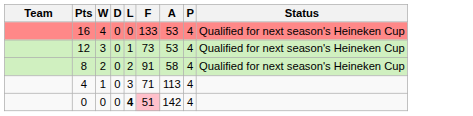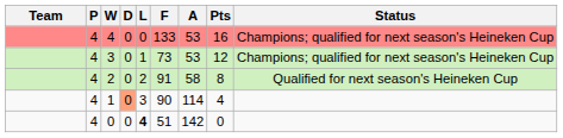columns swapped: P <-> Pts
row 2 | Status: Qualified for next season's Heineken Cup -> Champions; qualified for next season's Heineken Cup
row 3 | Status: Qualified for next season's Heineken Cup -> Champions; qualified for next season's Heineken Cup
row 5 | D: no background -> lightsalmon background
row 5 | F: 71 -> 90
row 5 | A: 113 -> 114
row 6 | F: pink background -> no background
